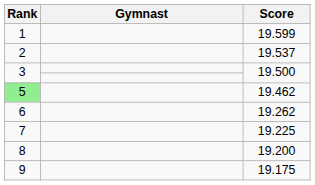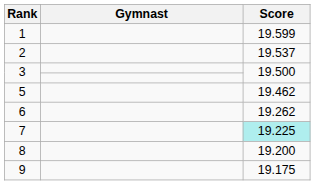5 | Rank: lightgreen background -> no background
7 | Score: no background -> paleturquoise background
